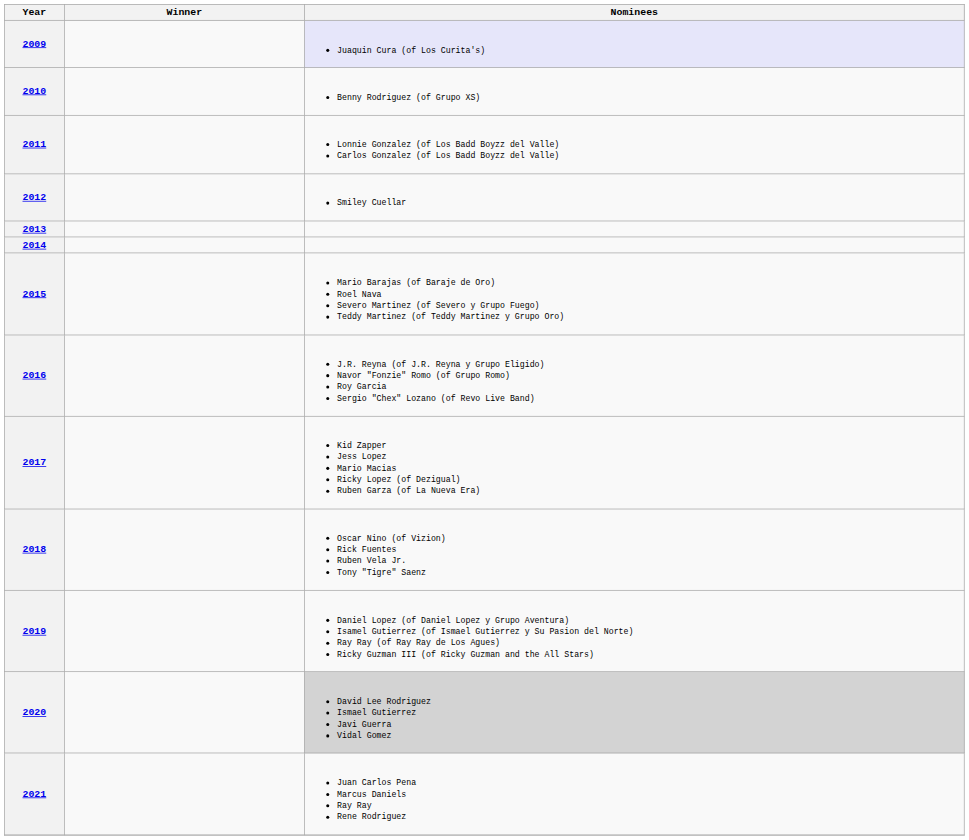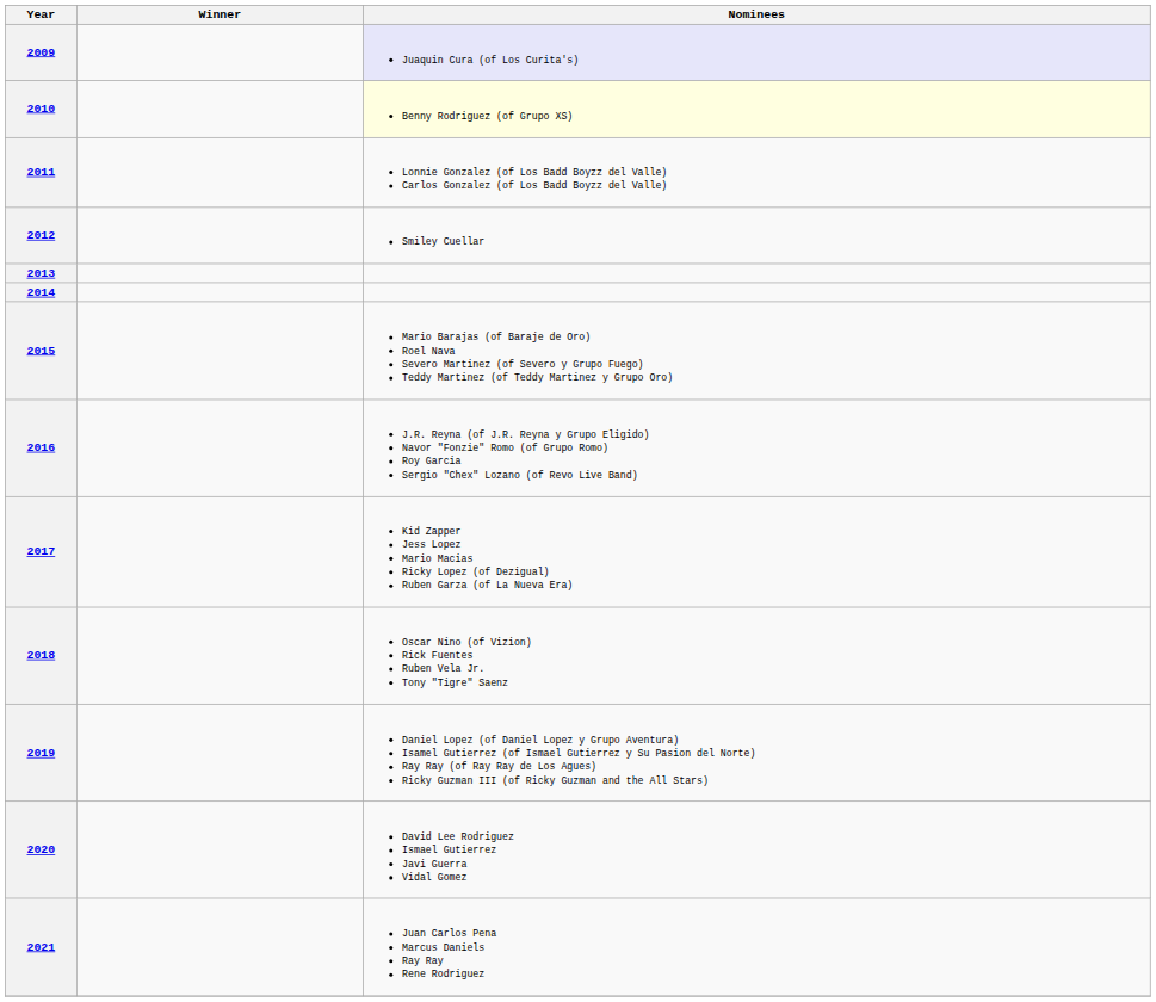2010 | Nominees: no background -> lightyellow background
2020 | Nominees: lightgrey background -> no background
